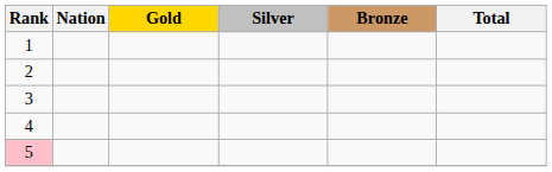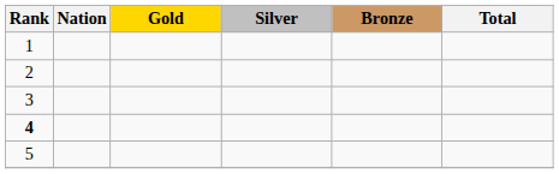4 | Rank: normal -> bold
5 | Rank: pink background -> no background
